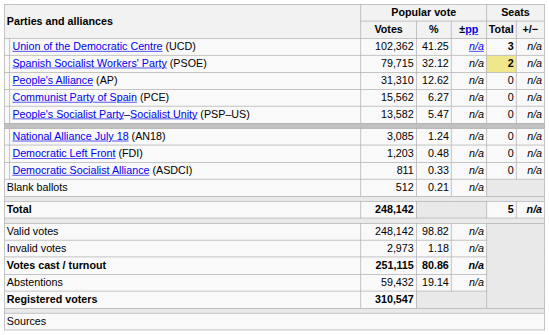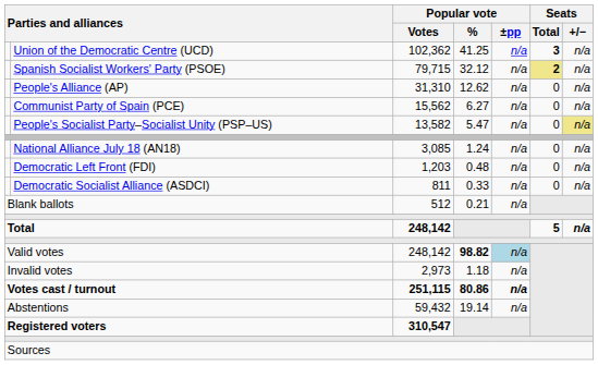People's Socialist Party–Socialist Unity (PSP–US) | Seats / +/−: no background -> khaki background
Valid votes | Popular vote / %: normal -> bold
Valid votes | Popular vote / ±pp: no background -> lightblue background
